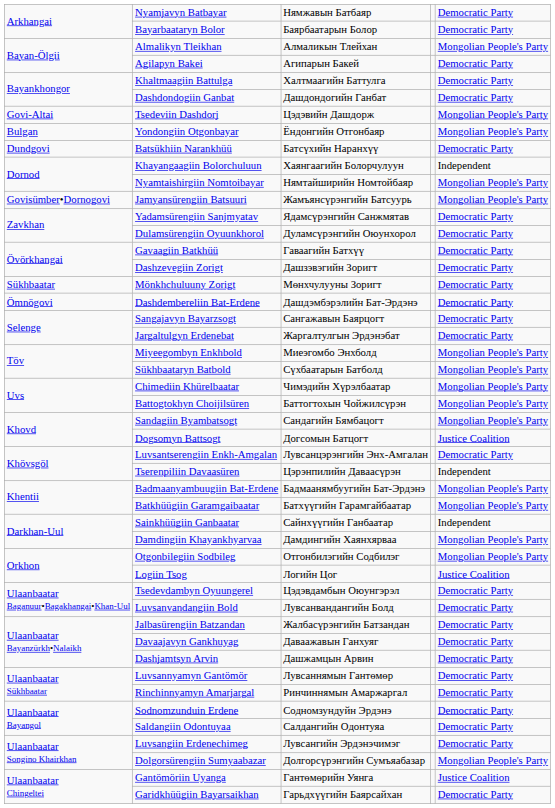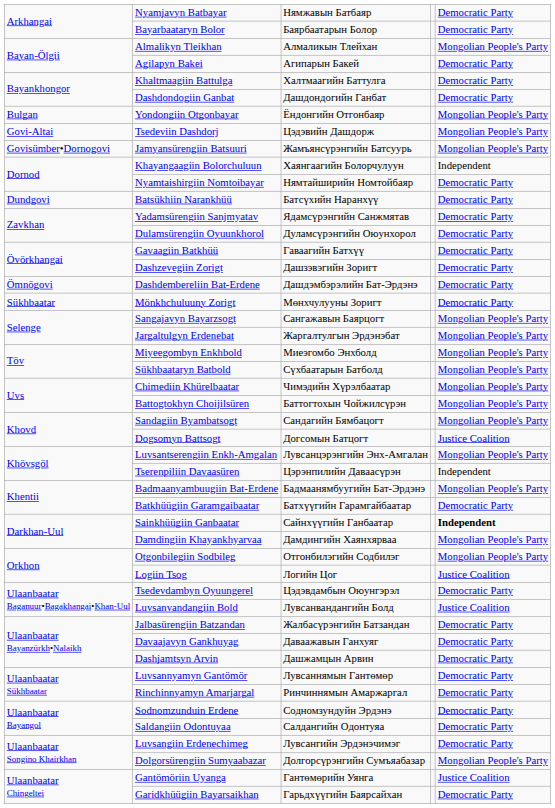rows swapped: Yondongiin Otgonbayar <-> Tsedeviin Dashdorj
rows swapped: Jamyansürengiin Batsuuri <-> Batsükhiin Narankhüü
Nyamtaishirgiin Nomtoibayar | column 5: Mongolian People's Party -> Democratic Party
rows swapped: Dashdembereliin Bat-Erdene <-> Mönkhchuluuny Zorigt
Sangajavyn Bayarzsogt | column 5: Democratic Party -> Mongolian People's Party
Jargaltulgyn Erdenebat | column 5: Democratic Party -> Mongolian People's Party
Luvsantserengiin Enkh-Amgalan | column 5: Democratic Party -> Mongolian People's Party
Batkhüügiin Garamgaibaatar | column 5: Mongolian People's Party -> Democratic Party
Sainkhüügiin Ganbaatar | column 5: normal -> bold
Luvsanvandangiin Bold | column 5: Democratic Party -> Justice Coalition
